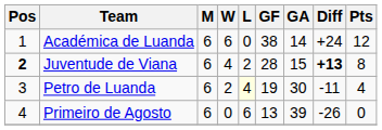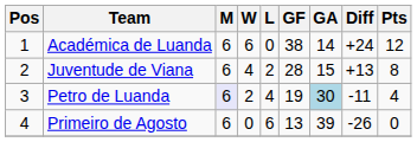Juventude de Viana | Pos: bold -> normal
Juventude de Viana | Diff: bold -> normal
Petro de Luanda | M: no background -> lavender background
Petro de Luanda | L: lightyellow background -> no background
Petro de Luanda | GA: no background -> lightblue background
